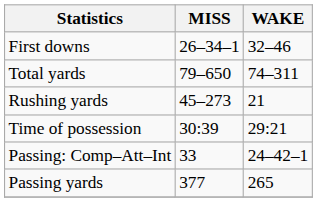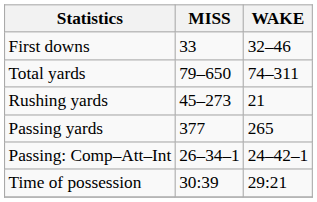First downs | MISS: 26–34–1 -> 33
rows swapped: Passing yards <-> Time of possession
Passing: Comp–Att–Int | MISS: 33 -> 26–34–1
